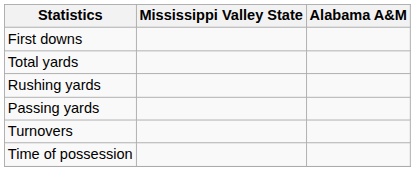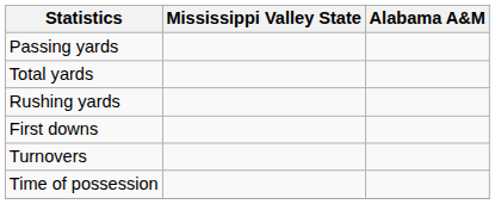rows swapped: First downs <-> Passing yards
